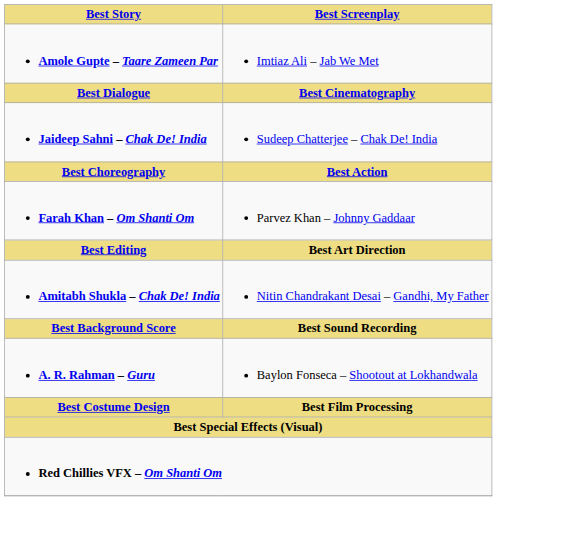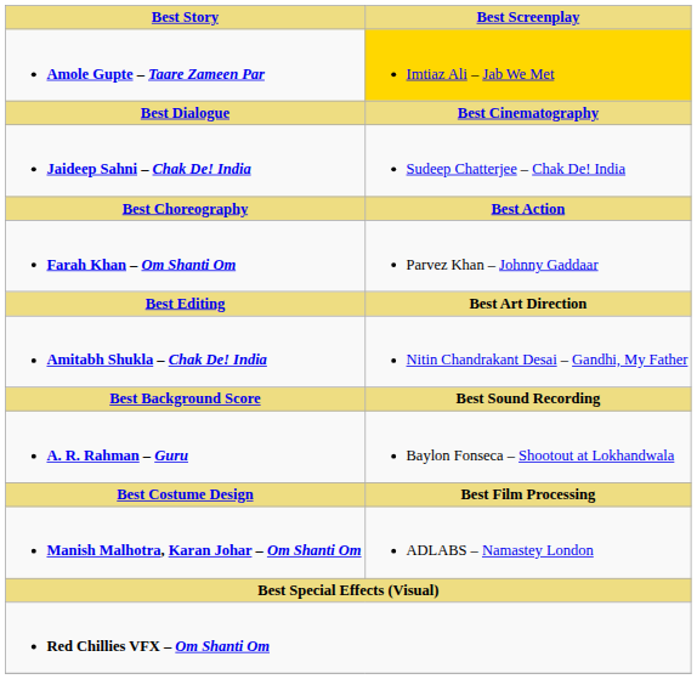Amole Gupte – Taare Zameen Par | Best Screenplay: no background -> gold background
+ row: Manish Malhotra, Karan Johar – Om Shanti Om | ADLABS – Namastey London
